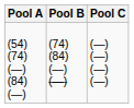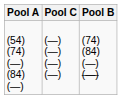columns swapped: Pool B <-> Pool C
